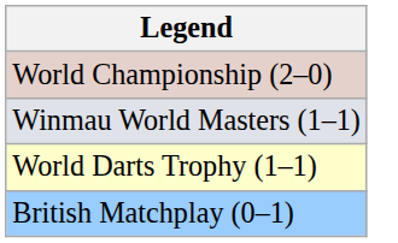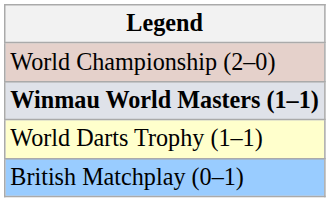row 3 | column 1: normal -> bold
